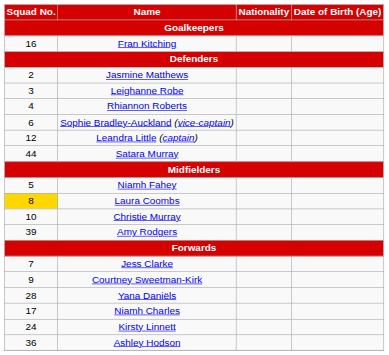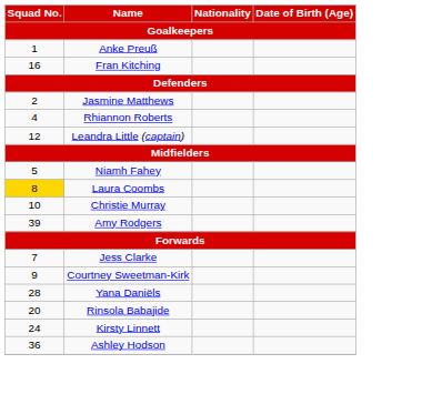+ row: 1 | Anke Preuß
- row: 3 | Leighanne Robe
- row: 6 | Sophie Bradley-Auckland (vice-captain)
- row: 44 | Satara Murray
- row: 17 | Niamh Charles
+ row: 20 | Rinsola Babajide
